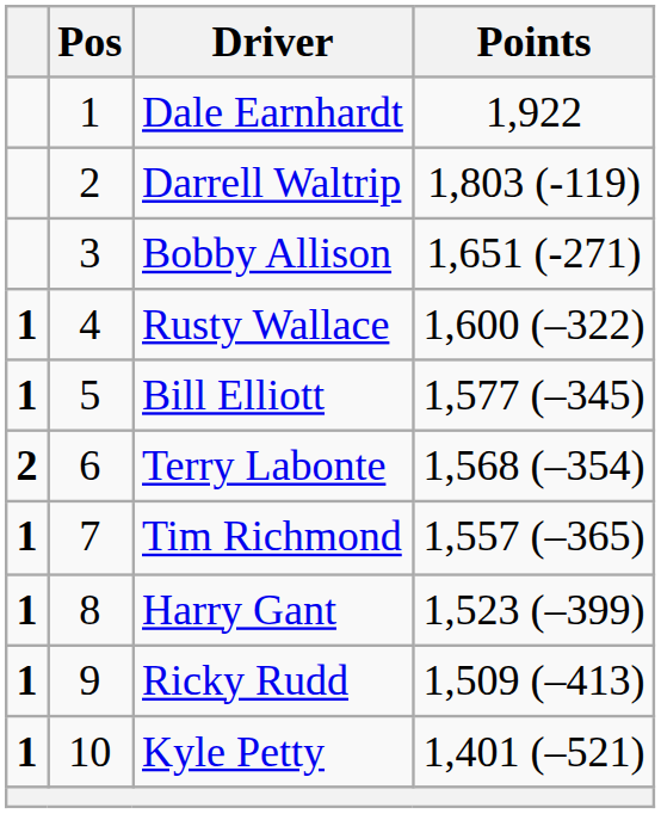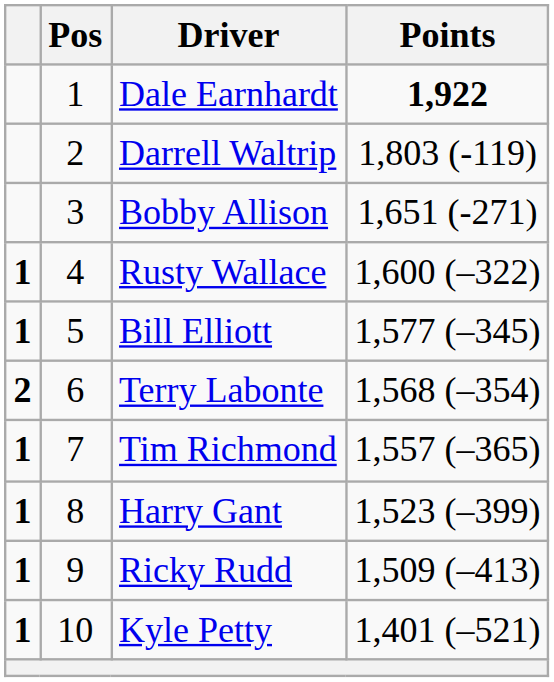Dale Earnhardt | Points: normal -> bold
